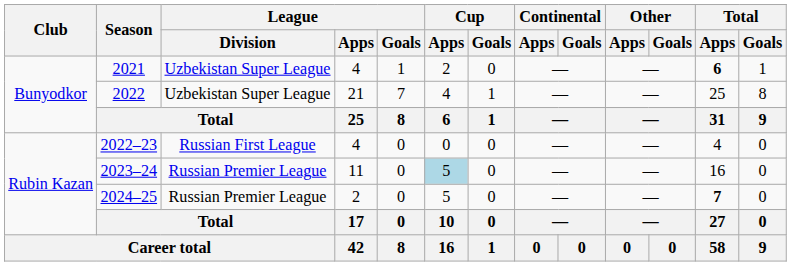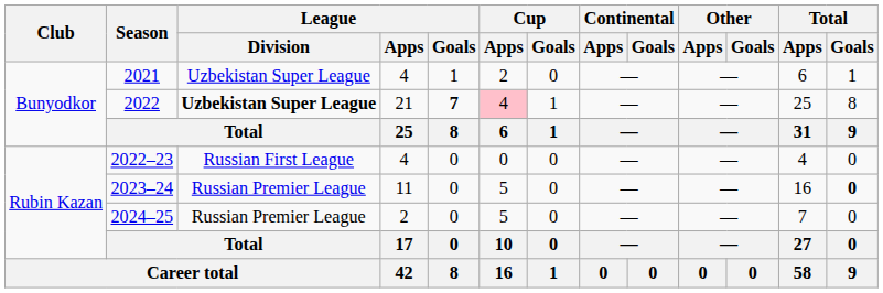2021 | Total / Apps: bold -> normal
2022 | League / Division: normal -> bold
2022 | League / Goals: normal -> bold
2022 | Cup / Apps: no background -> pink background
2023–24 | Cup / Apps: lightblue background -> no background
2023–24 | Total / Goals: normal -> bold
2024–25 | Total / Apps: bold -> normal
